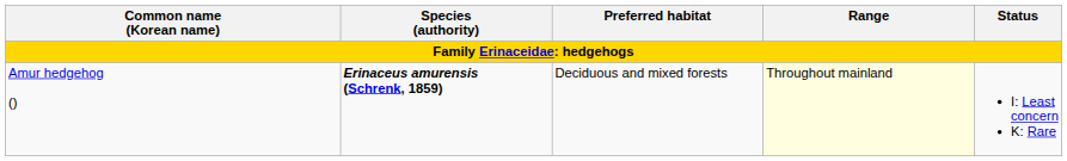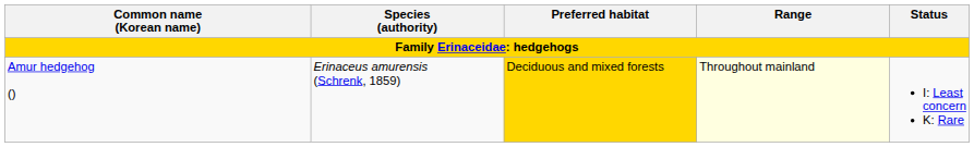Amur hedgehog () | Species (authority): bold -> normal
Amur hedgehog () | Preferred habitat: no background -> gold background
